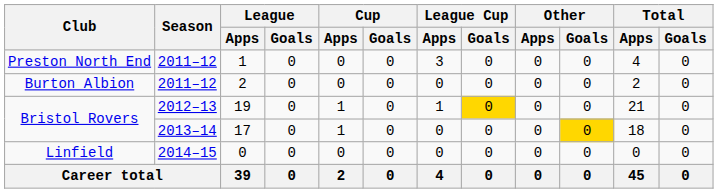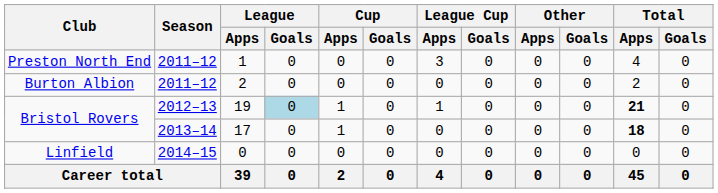19 | League / Goals: no background -> lightblue background
19 | League Cup / Goals: gold background -> no background
19 | Total / Apps: normal -> bold
17 | Other / Goals: gold background -> no background
17 | Total / Apps: normal -> bold
